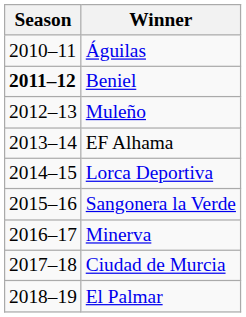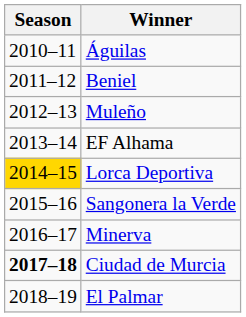Beniel | Season: bold -> normal
Lorca Deportiva | Season: no background -> gold background
Ciudad de Murcia | Season: normal -> bold
